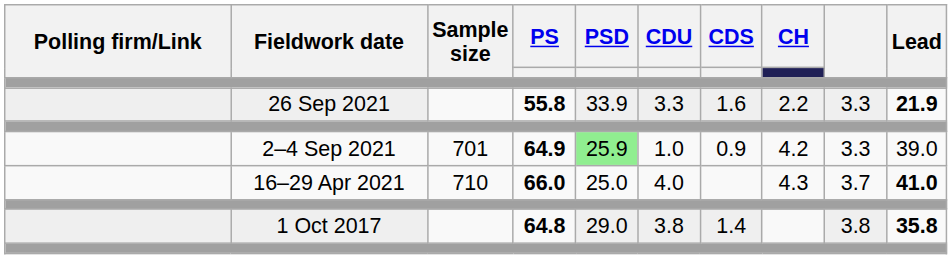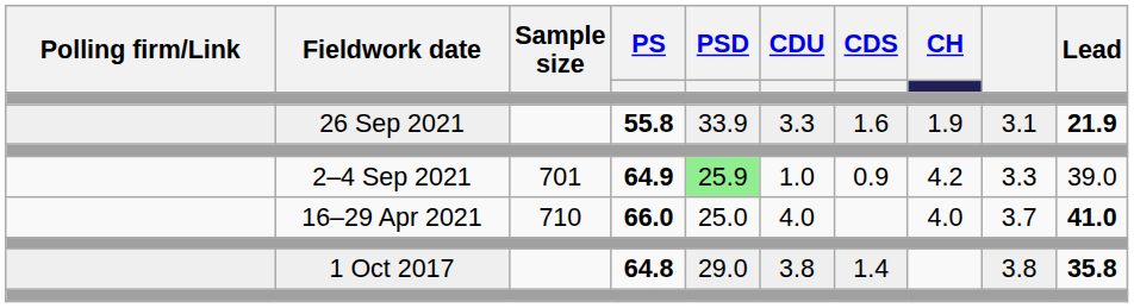26 Sep 2021 | CH: 2.2 -> 1.9
26 Sep 2021 | column 9: 3.3 -> 3.1
16–29 Apr 2021 | CH: 4.3 -> 4.0
